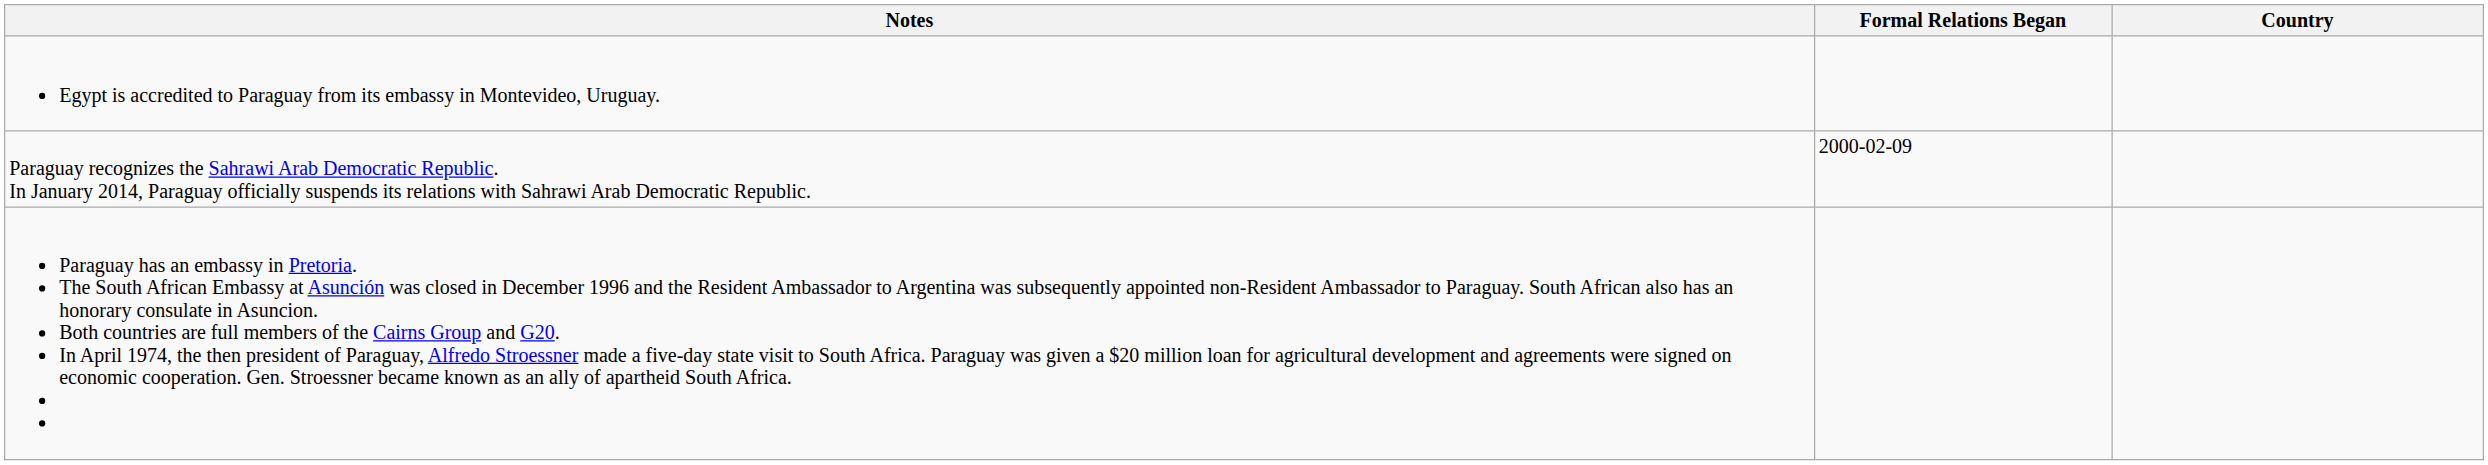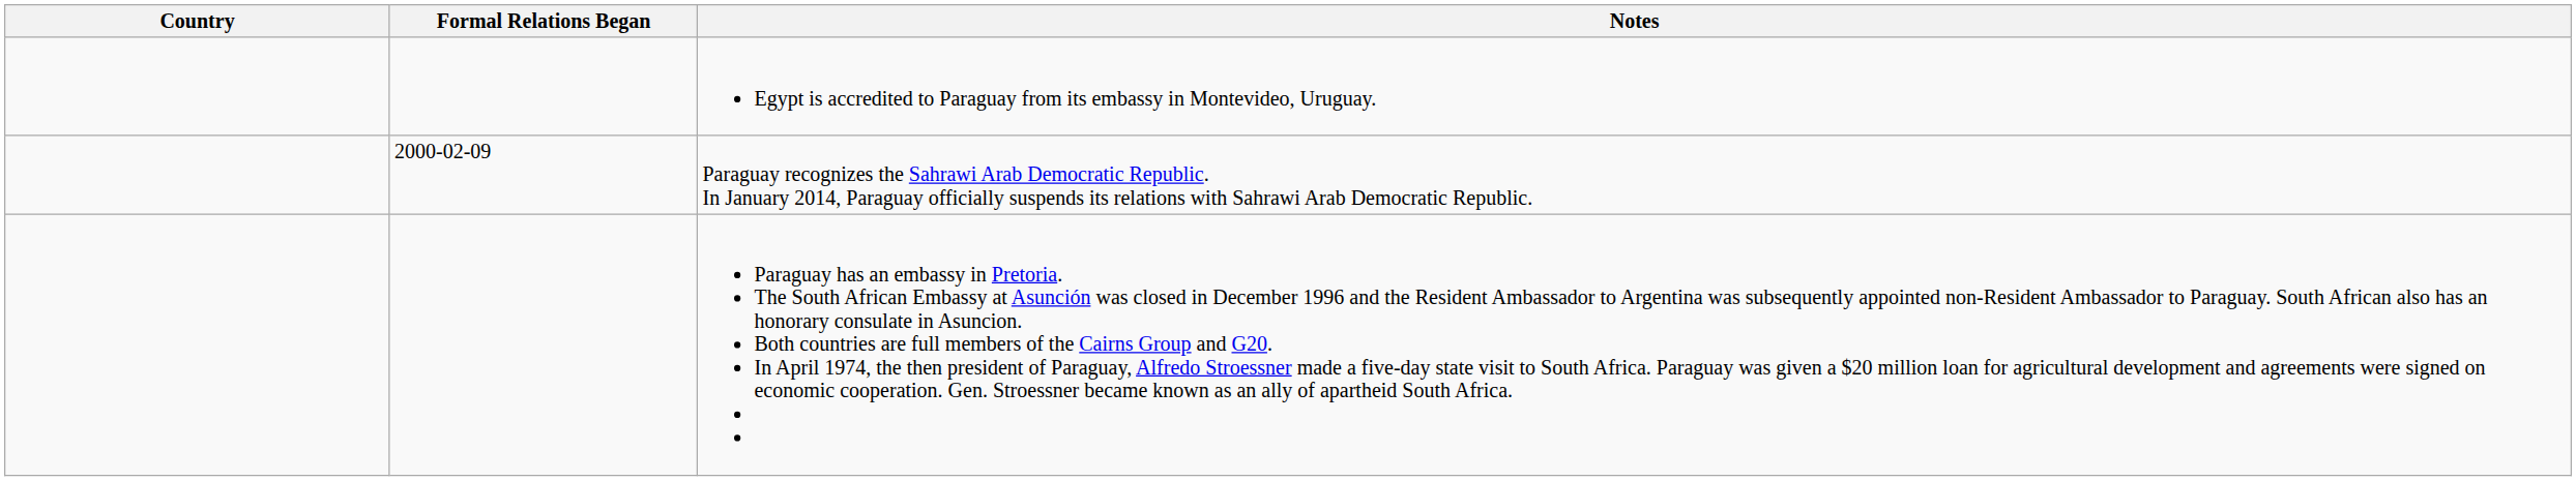columns swapped: Country <-> Notes
